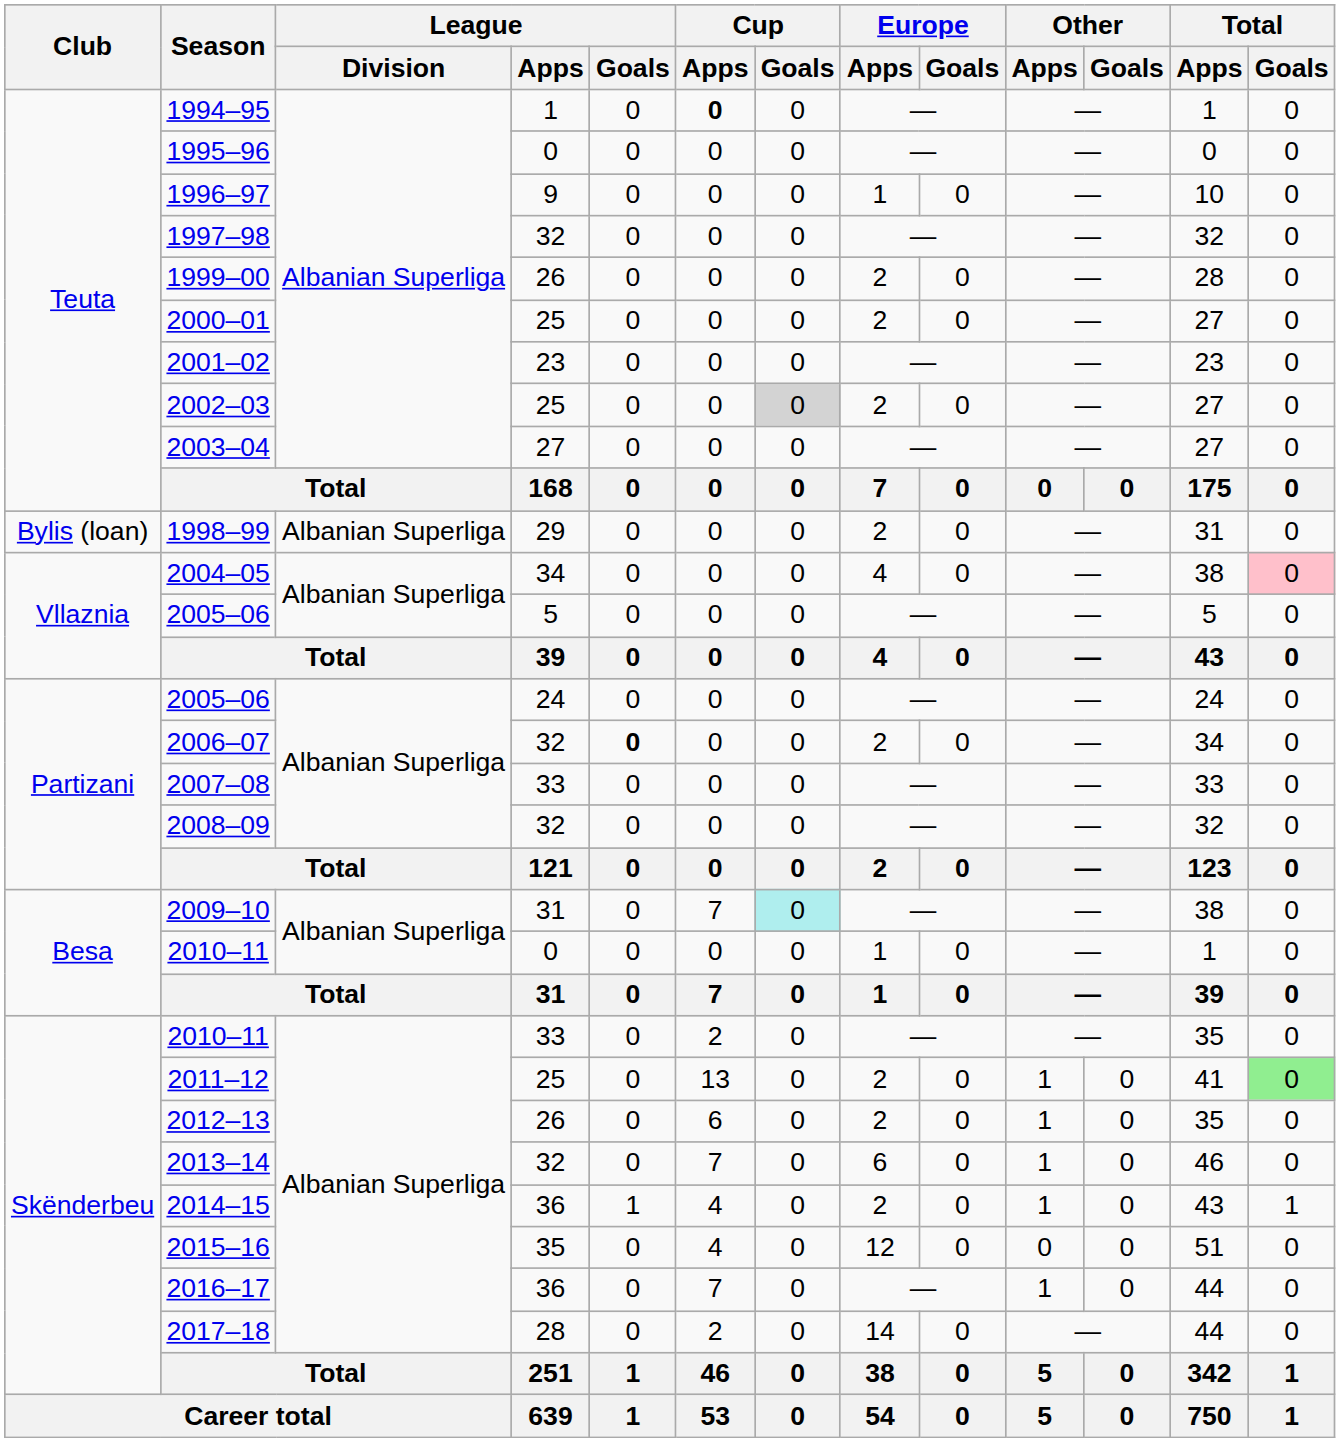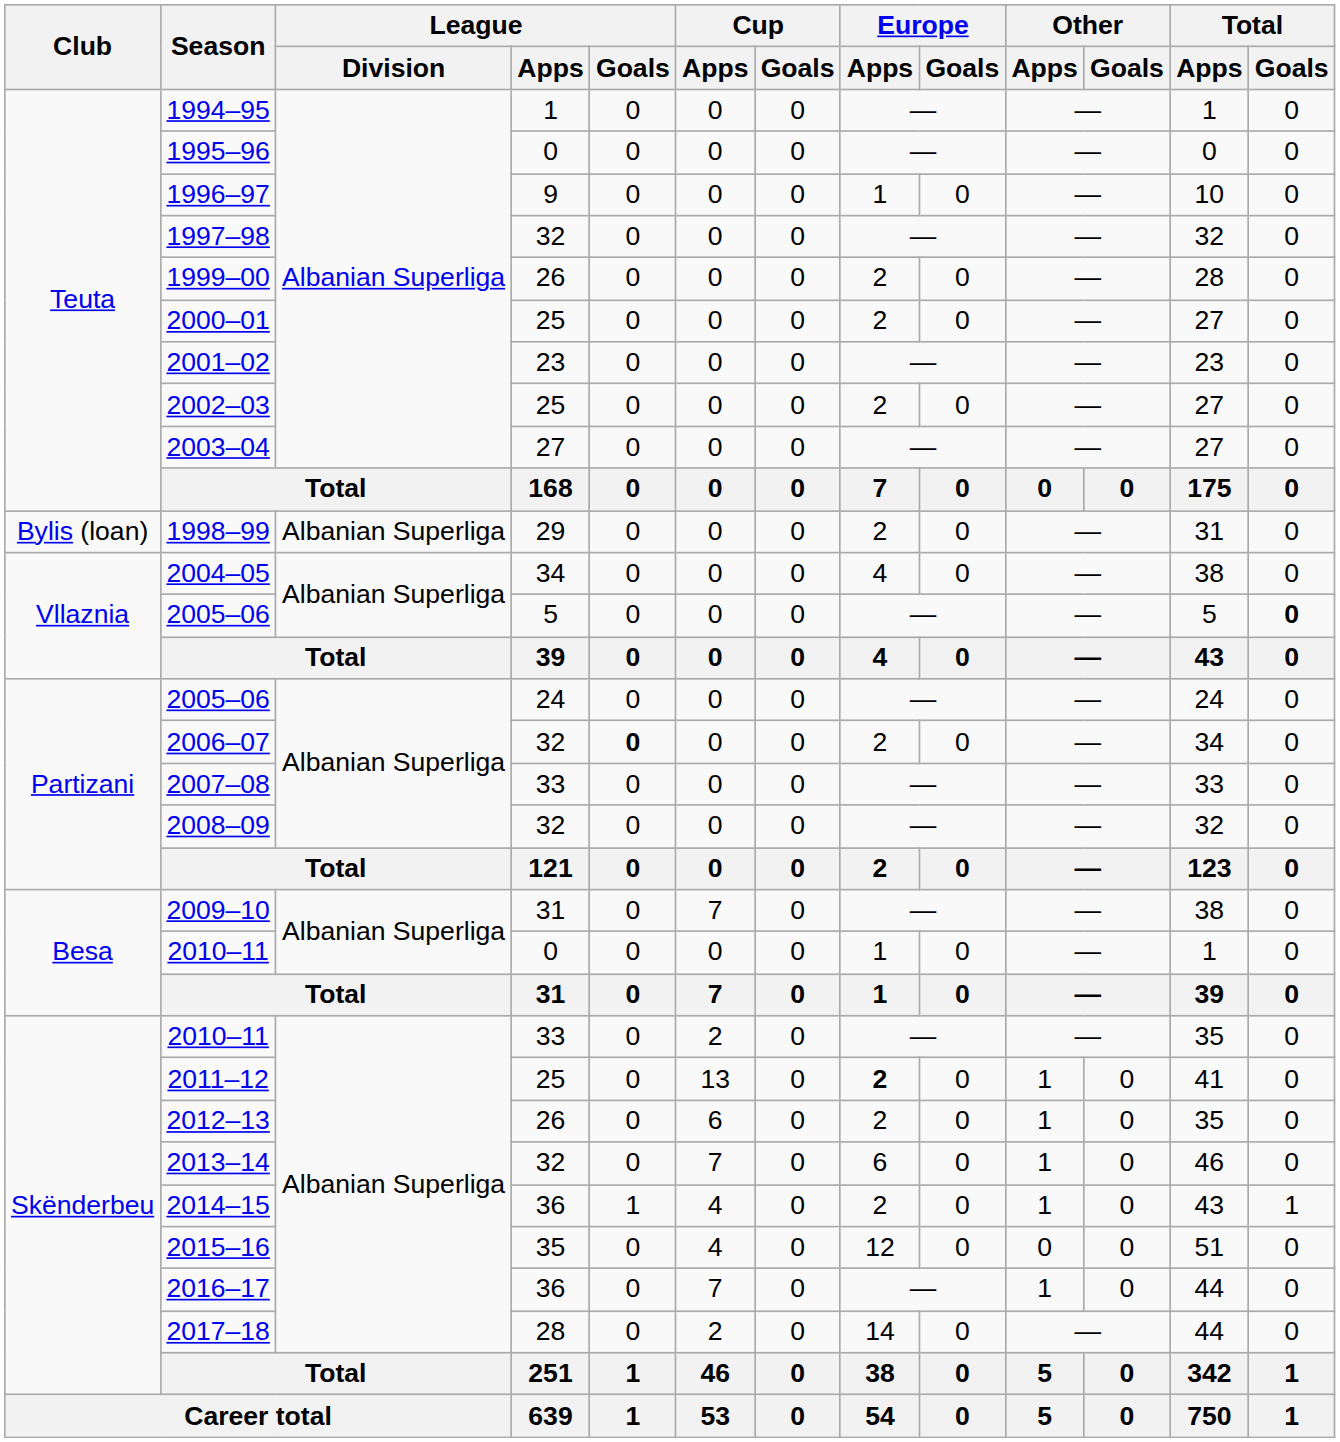1994–95 | Cup / Apps: bold -> normal
2002–03 | Cup / Goals: lightgrey background -> no background
2004–05 | Total / Goals: pink background -> no background
2005–06 / 5 | Total / Goals: normal -> bold
2009–10 | Cup / Goals: paleturquoise background -> no background
2011–12 | Europe / Apps: normal -> bold
2011–12 | Total / Goals: lightgreen background -> no background
